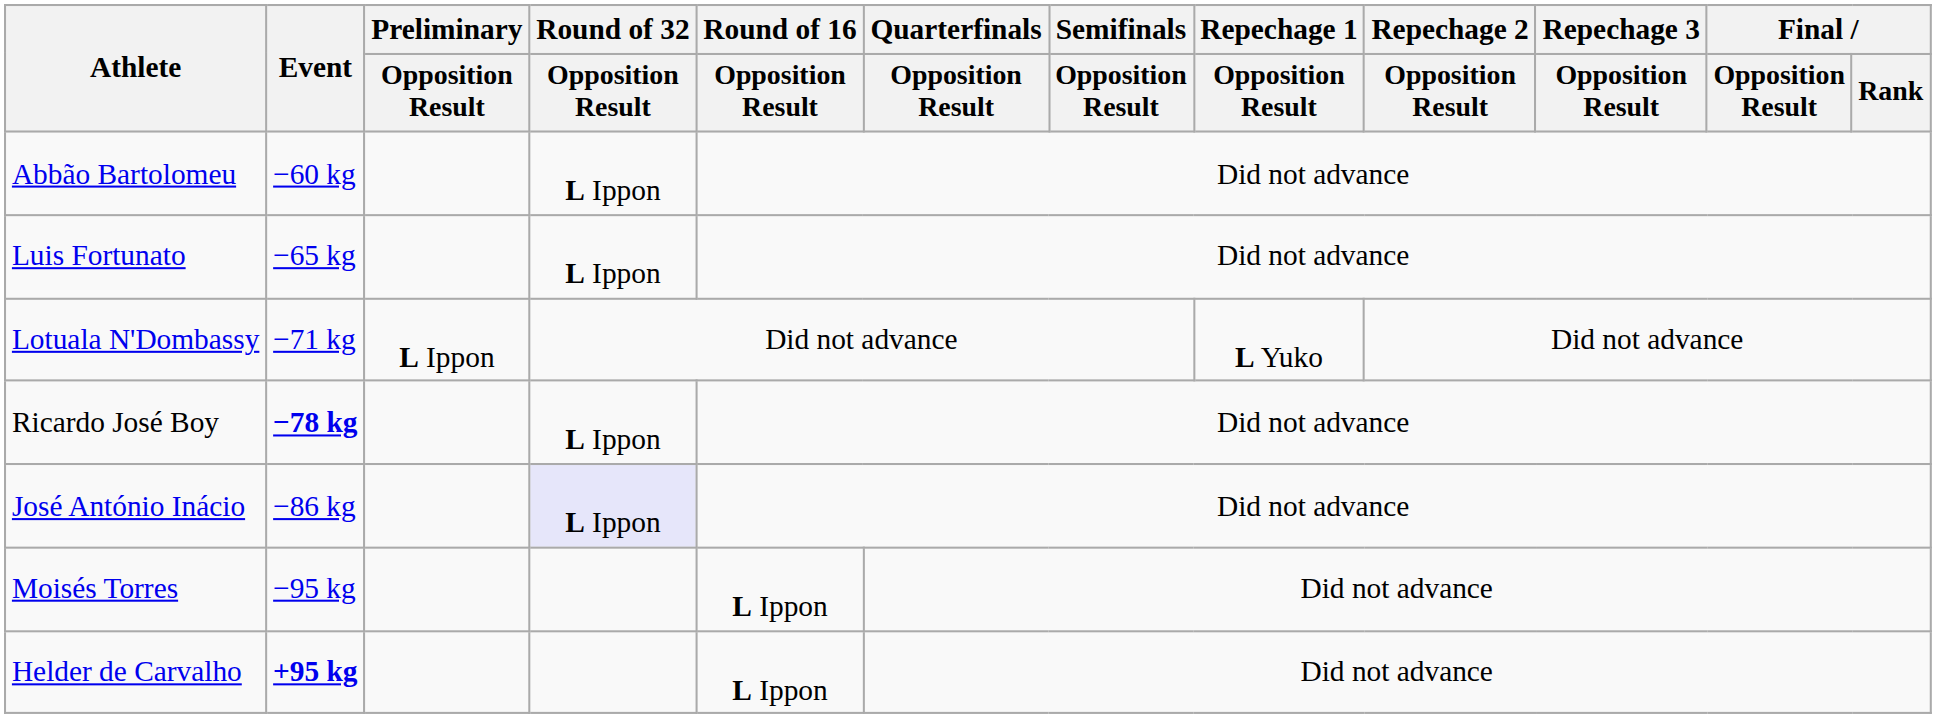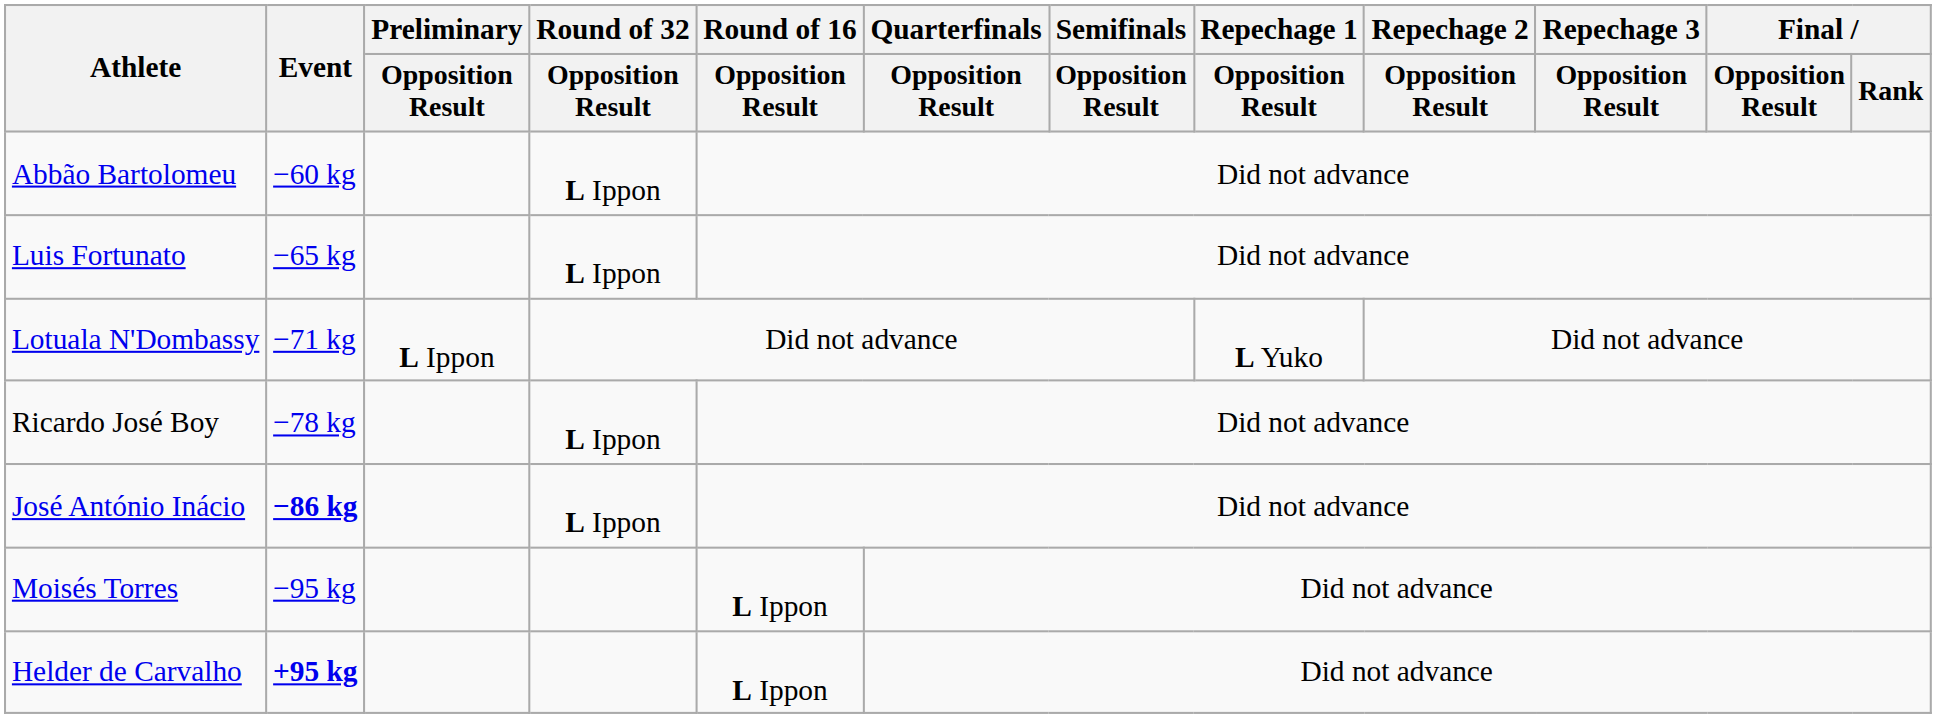Ricardo José Boy | Event: bold -> normal
José António Inácio | Event: normal -> bold
José António Inácio | Round of 32 / Opposition Result: lavender background -> no background
